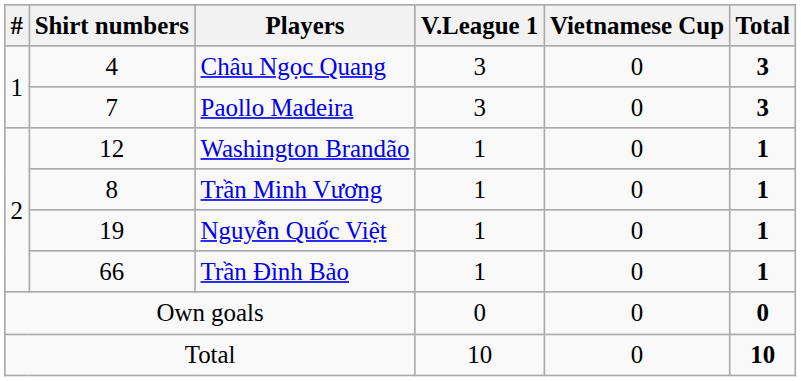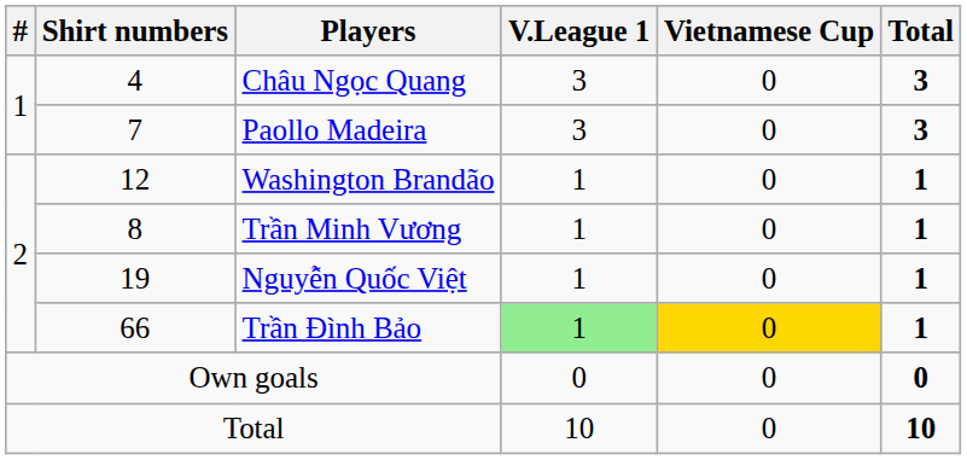Trần Đình Bảo | V.League 1: no background -> lightgreen background
Trần Đình Bảo | Vietnamese Cup: no background -> gold background
